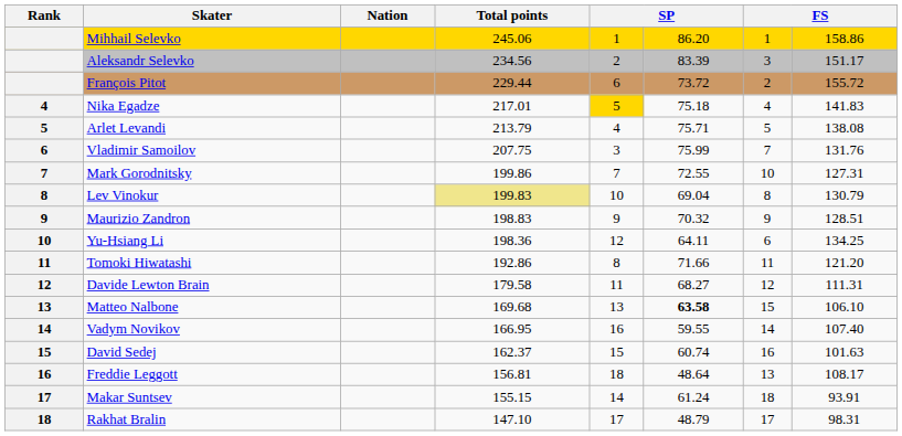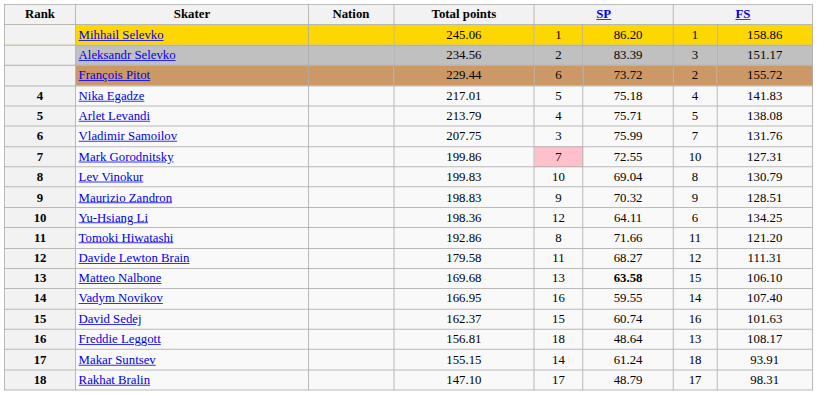Nika Egadze | column 5: gold background -> no background
Mark Gorodnitsky | column 5: no background -> pink background
Lev Vinokur | Total points: khaki background -> no background
